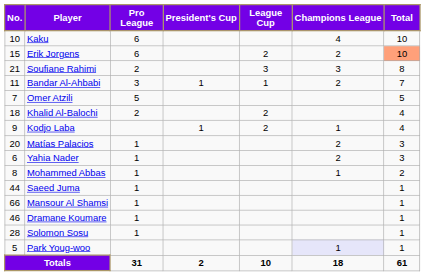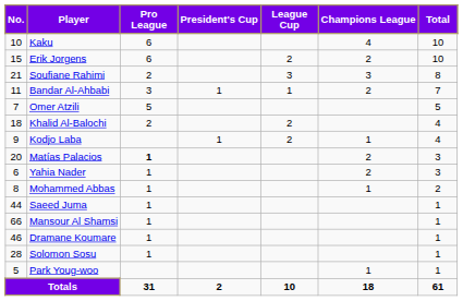Erik Jorgens | Total: lightsalmon background -> no background
Matías Palacios | Pro League: normal -> bold
Park Youg-woo | Champions League: lavender background -> no background
